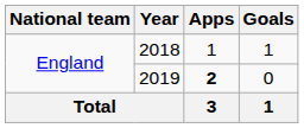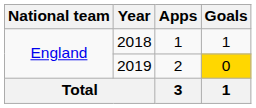2019 | Apps: bold -> normal
2019 | Goals: no background -> gold background
